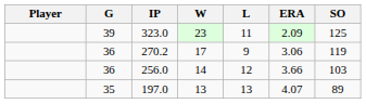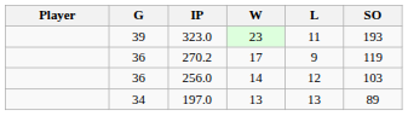- column: ERA | 2.09 | 3.06 | 3.66 | 4.07
323.0 | SO: 125 -> 193
197.0 | G: 35 -> 34
